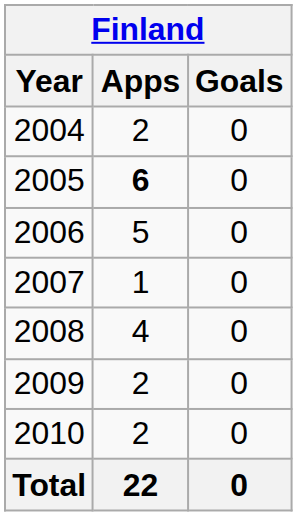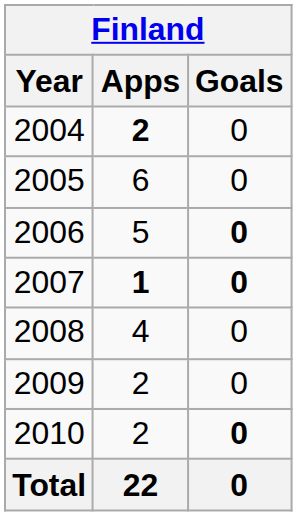2004 | Apps: normal -> bold
2005 | Apps: bold -> normal
2006 | Goals: normal -> bold
2007 | Apps: normal -> bold
2007 | Goals: normal -> bold
2010 | Goals: normal -> bold
